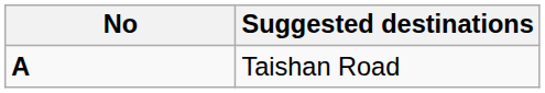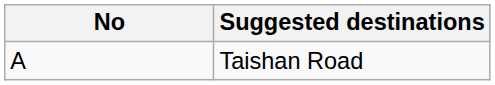Taishan Road | No: bold -> normal
